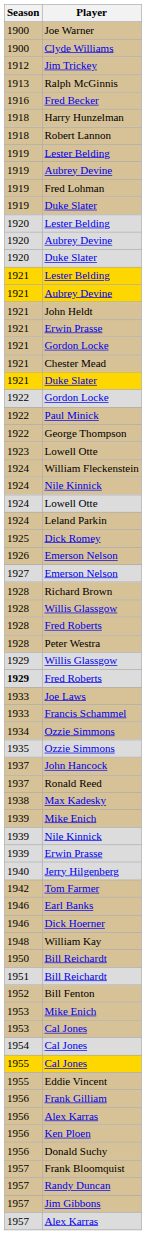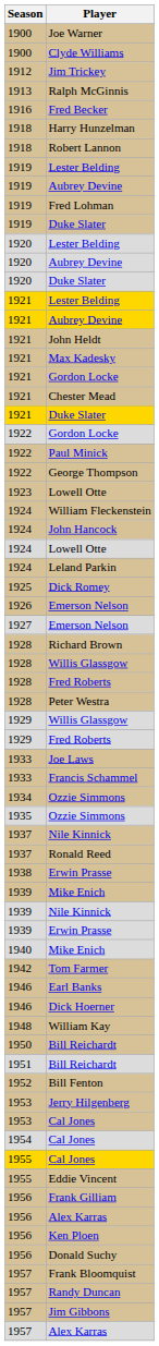row 19 | Player: Erwin Prasse -> Max Kadesky
row 28 | Player: Nile Kinnick -> John Hancock
row 39 | Season: bold -> normal
row 44 | Player: John Hancock -> Nile Kinnick
row 46 | Player: Max Kadesky -> Erwin Prasse
row 50 | Player: Jerry Hilgenberg -> Mike Enich
row 58 | Player: Mike Enich -> Jerry Hilgenberg
